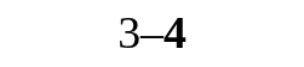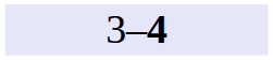row 1 | column 1: no background -> lavender background
